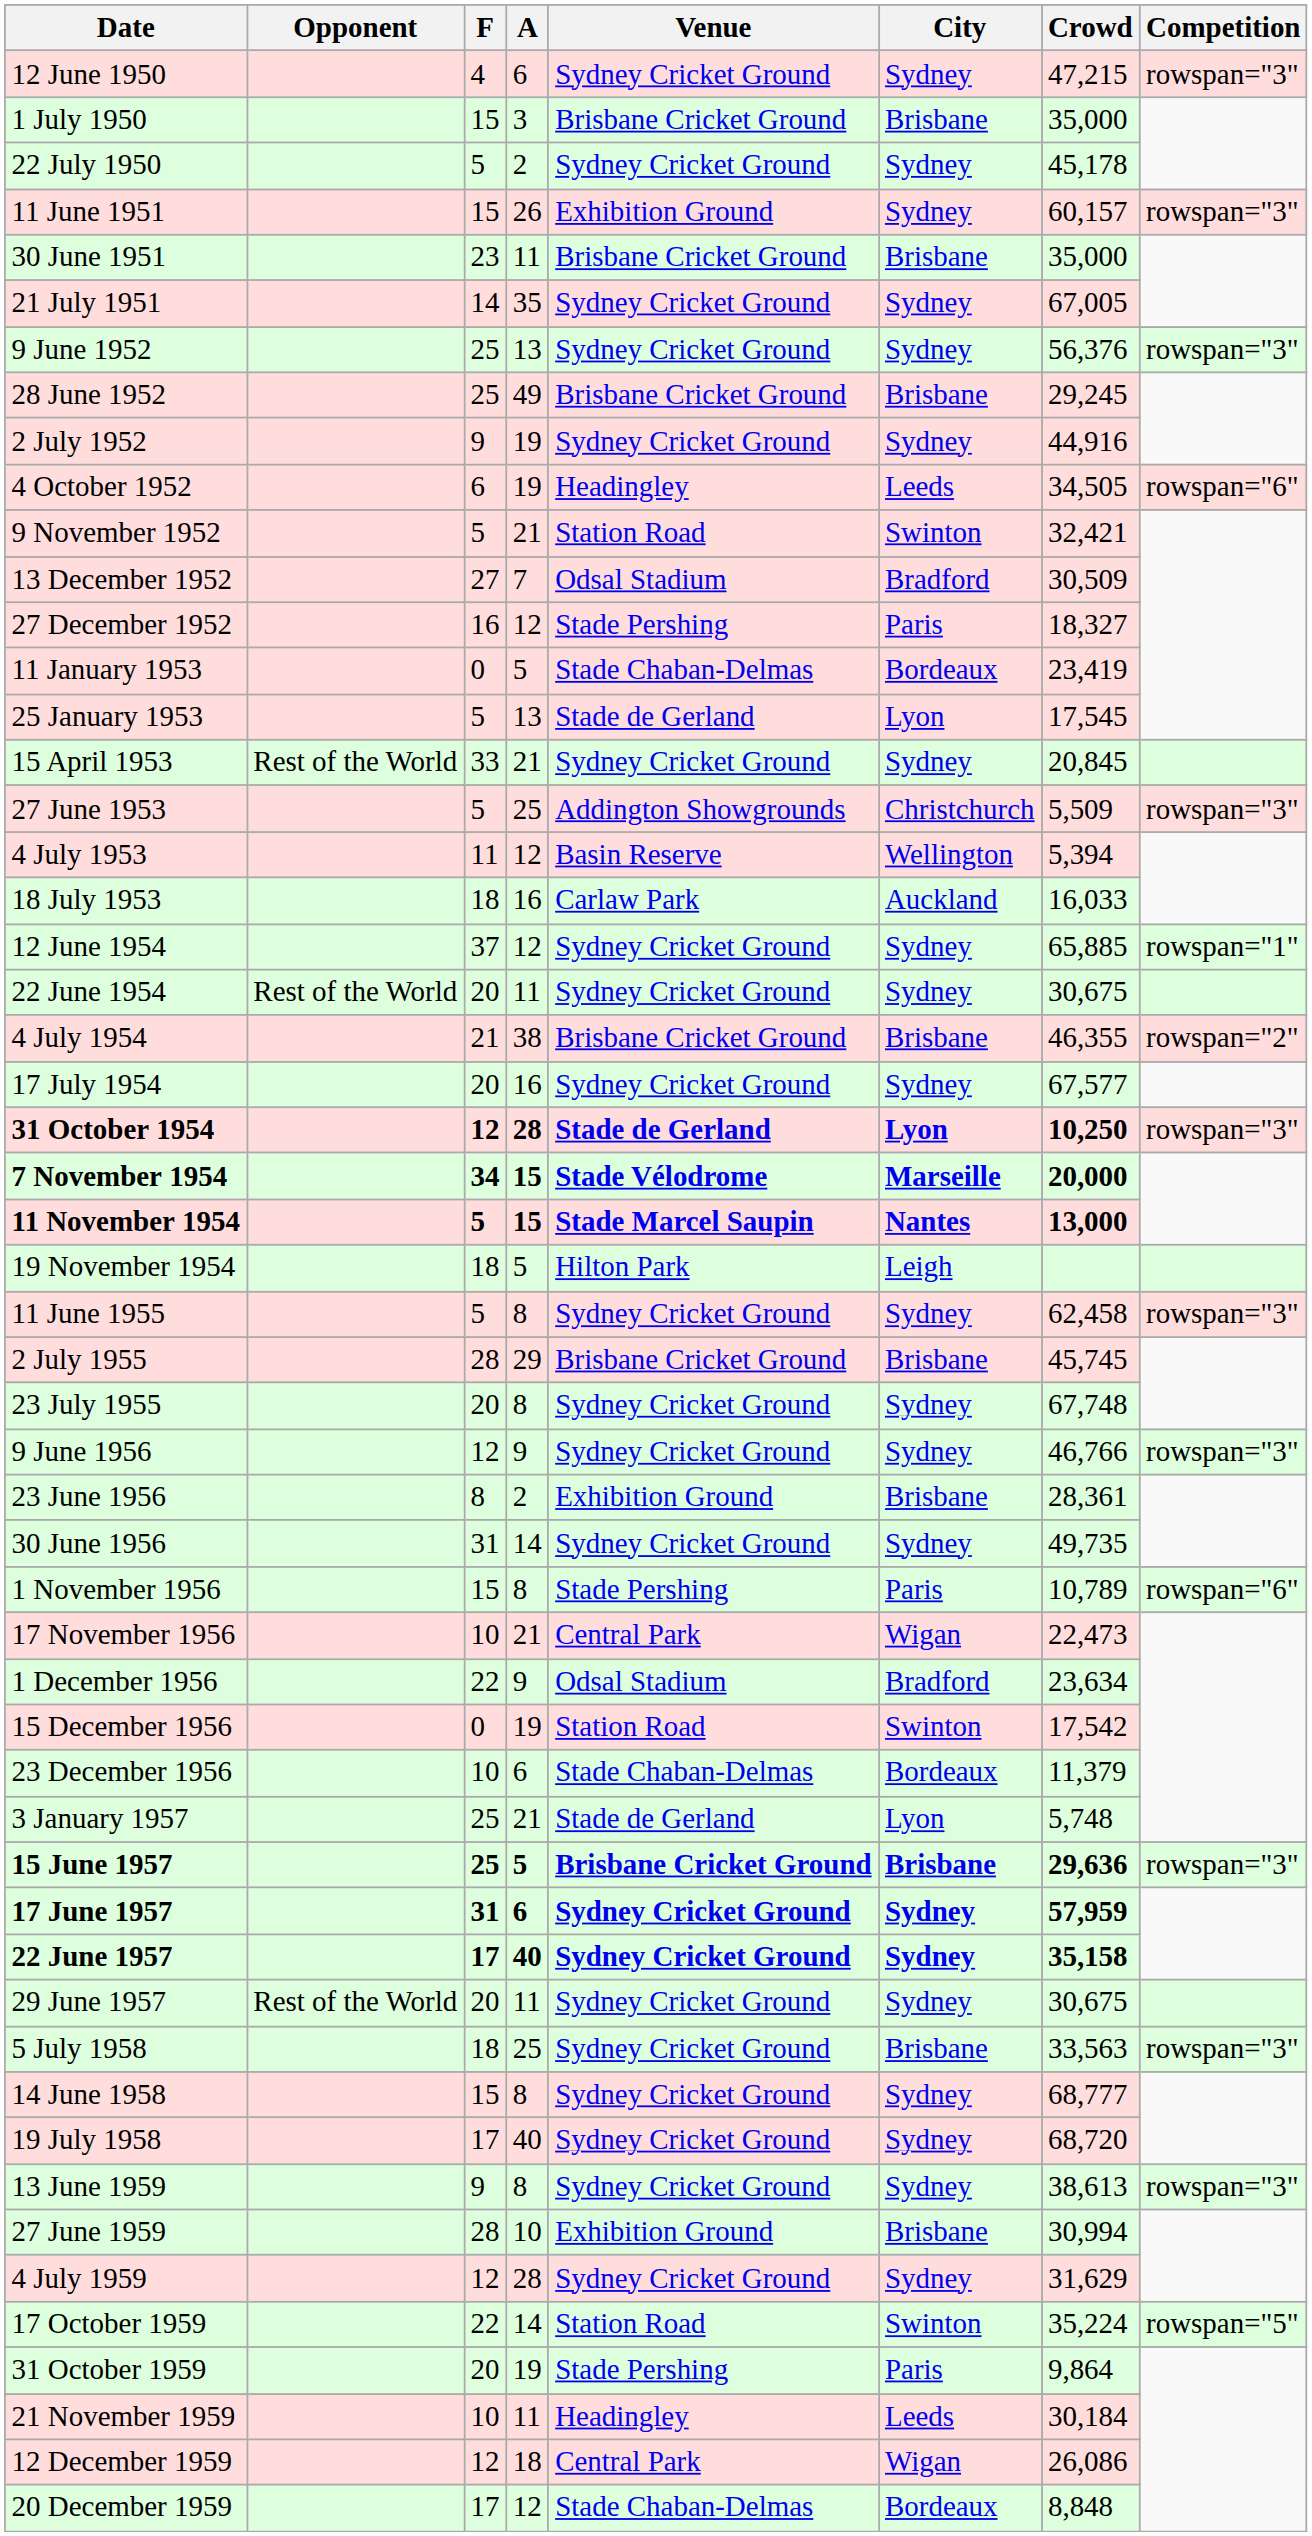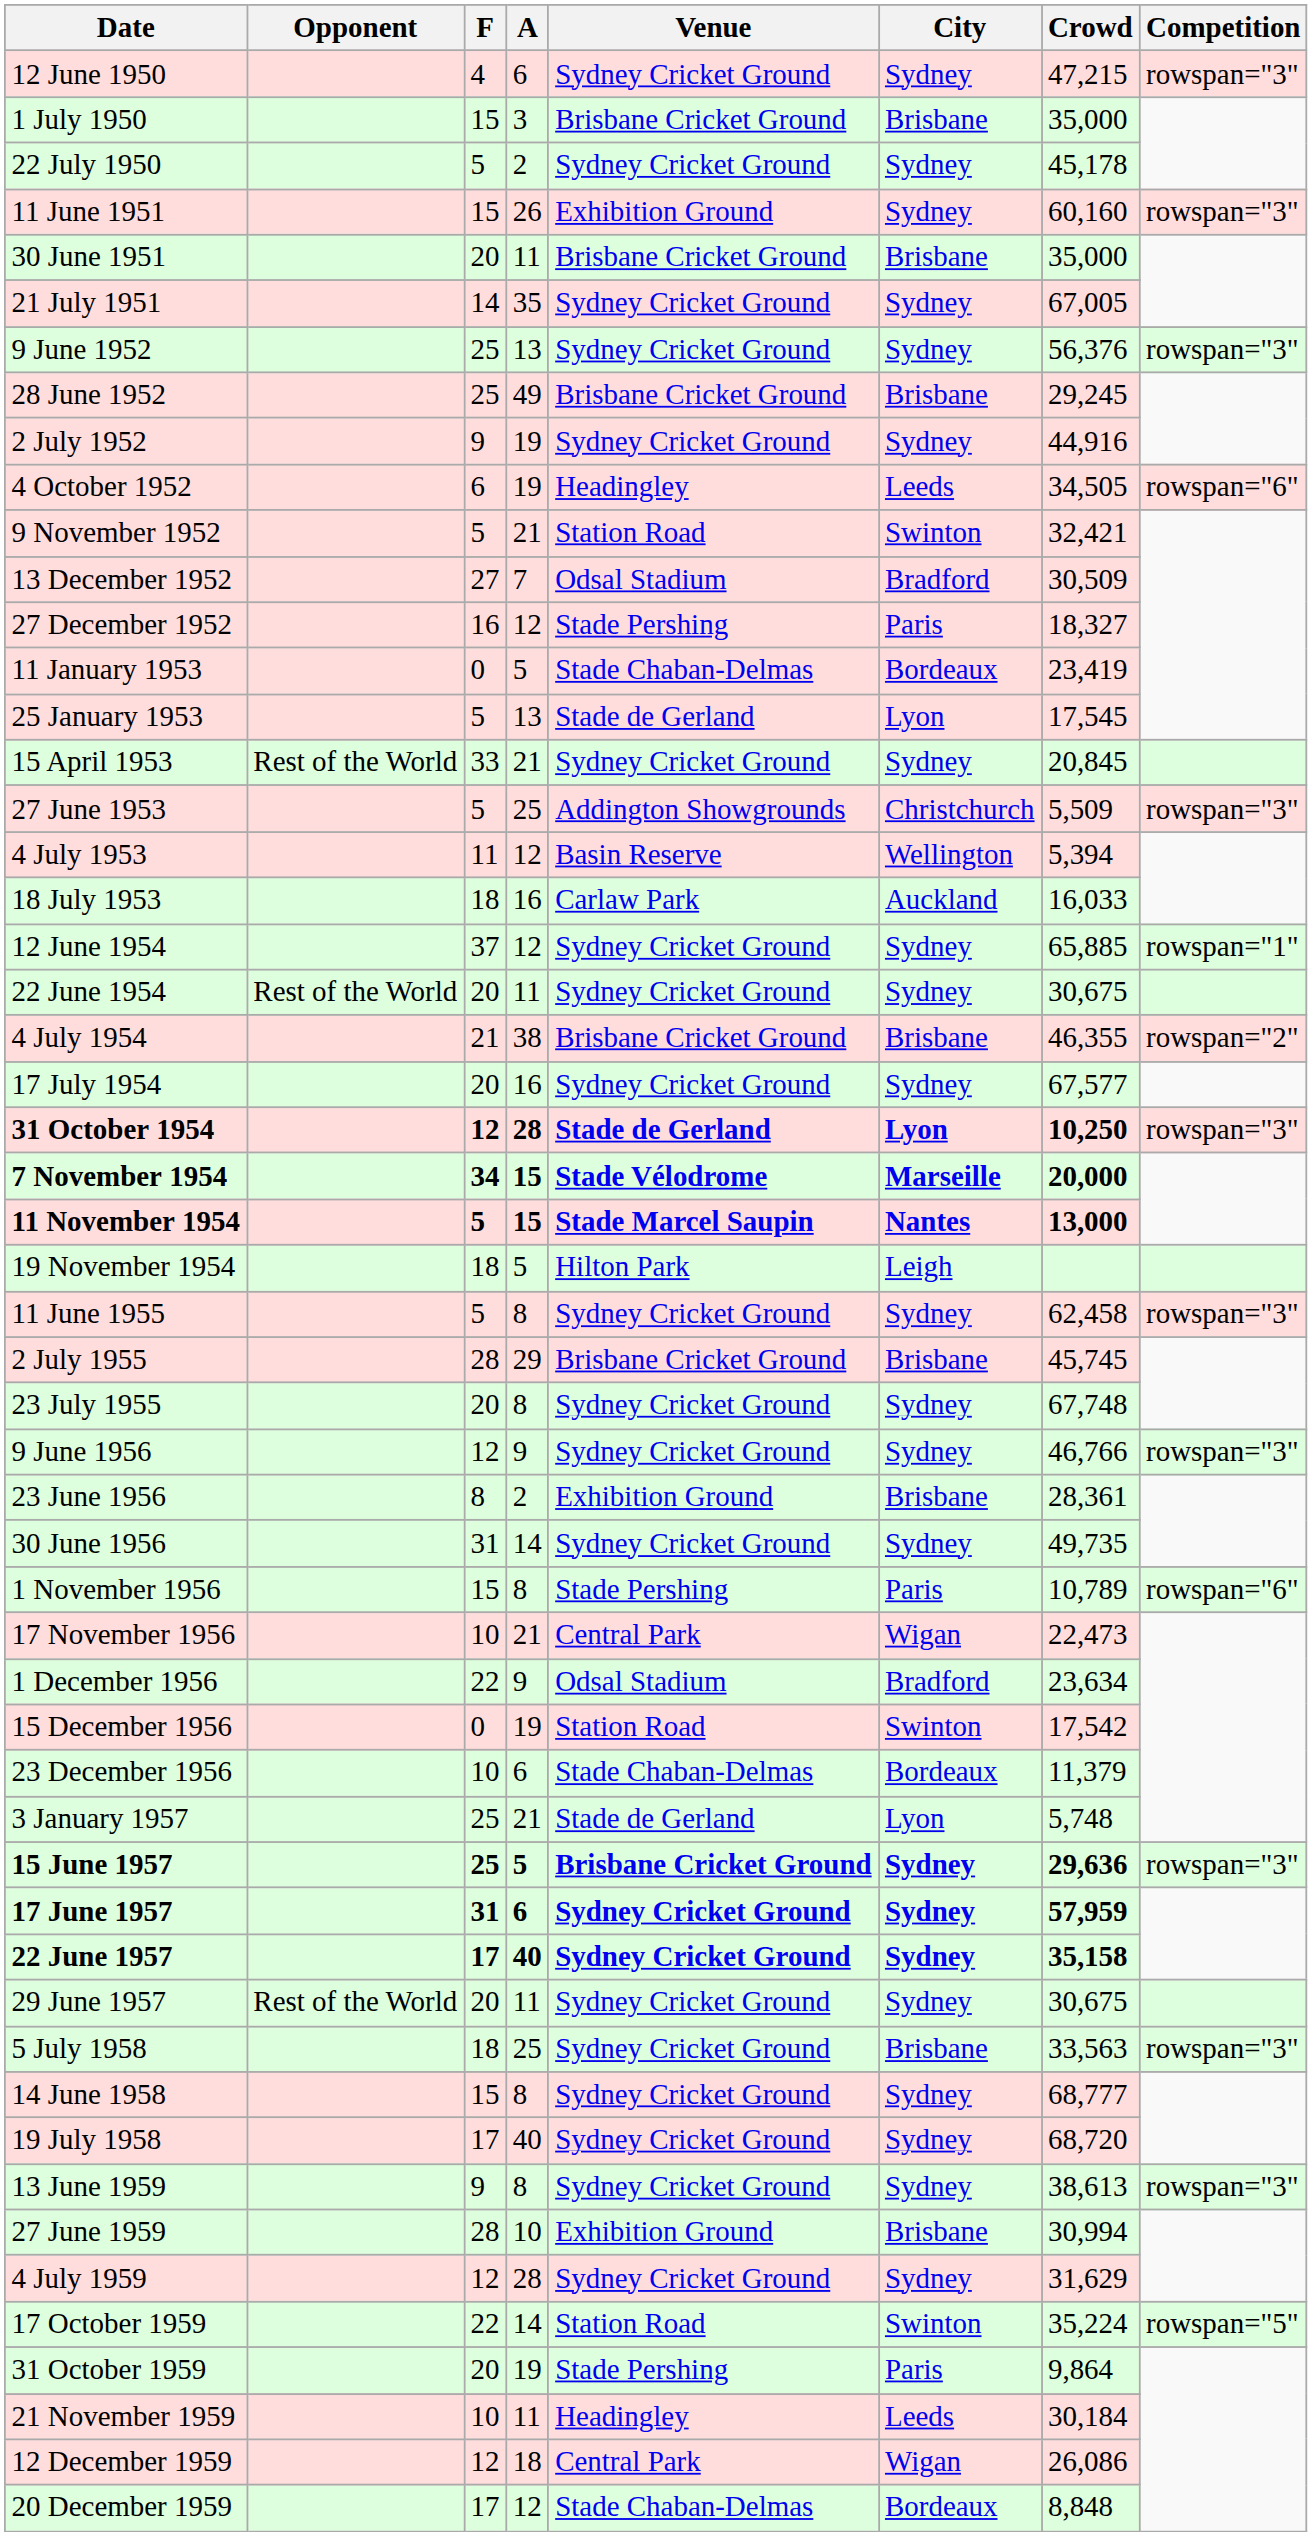11 June 1951 | Crowd: 60,157 -> 60,160
30 June 1951 | F: 23 -> 20
15 June 1957 | City: Brisbane -> Sydney
